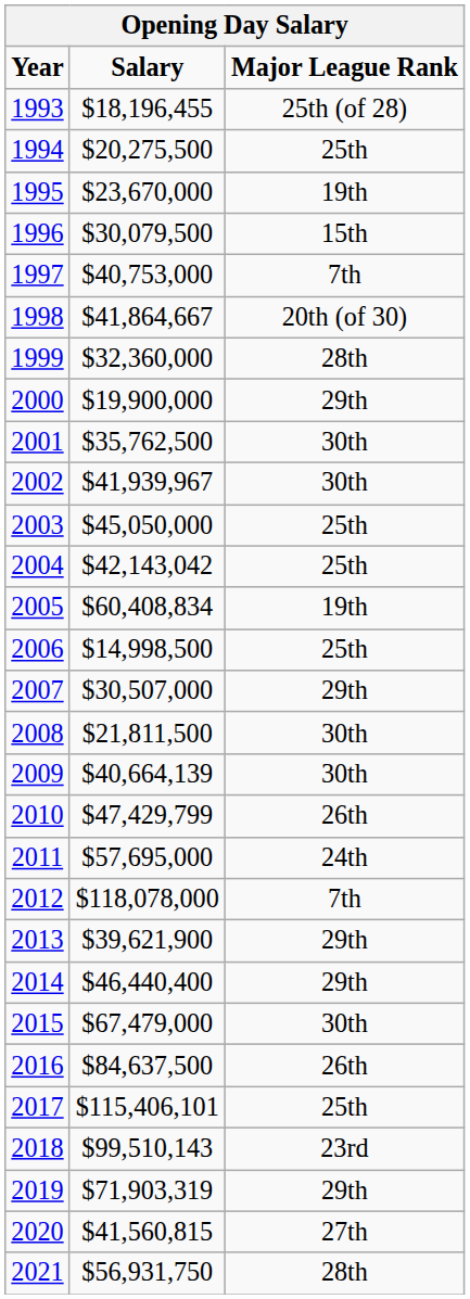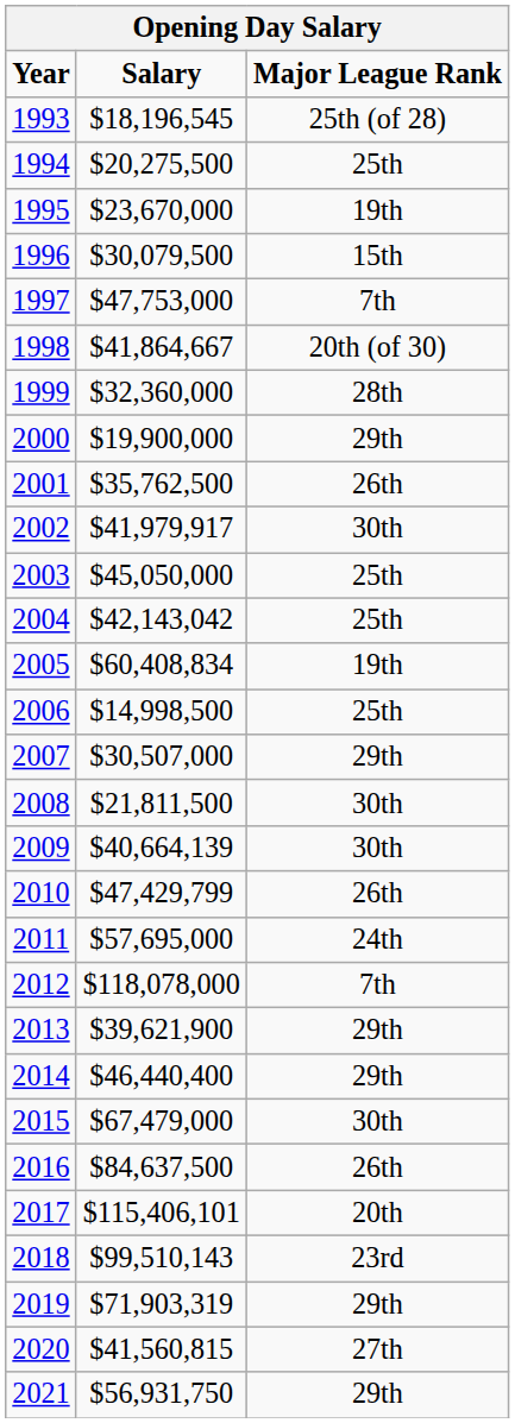1993 | Salary: $18,196,455 -> $18,196,545
1997 | Salary: $40,753,000 -> $47,753,000
2001 | Major League Rank: 30th -> 26th
2002 | Salary: $41,939,967 -> $41,979,917
2017 | Major League Rank: 25th -> 20th
2021 | Major League Rank: 28th -> 29th
